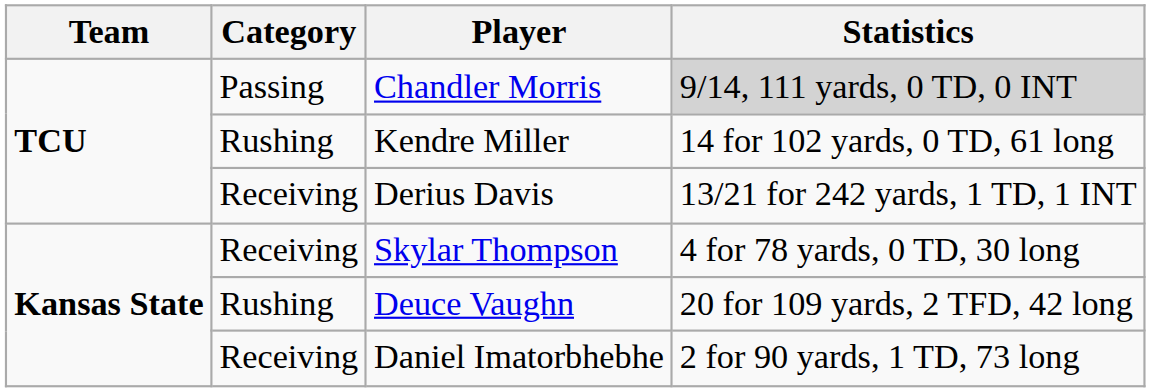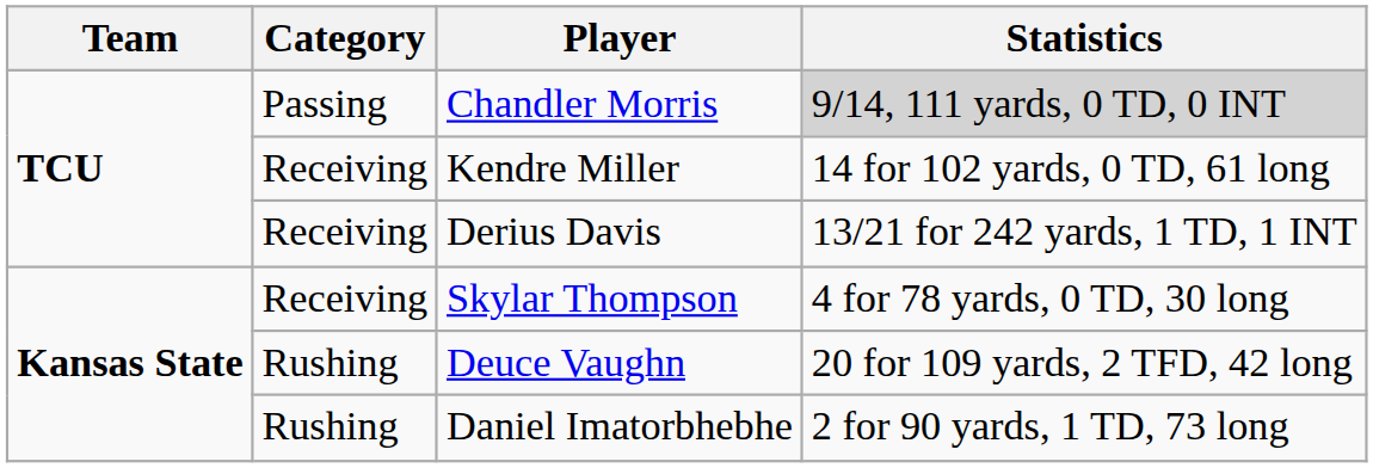Kendre Miller | Category: Rushing -> Receiving
Daniel Imatorbhebhe | Category: Receiving -> Rushing
